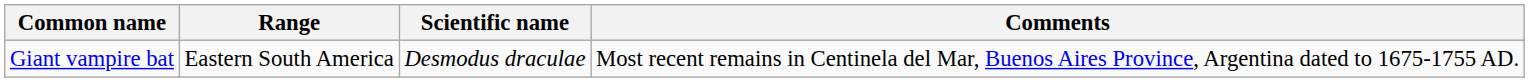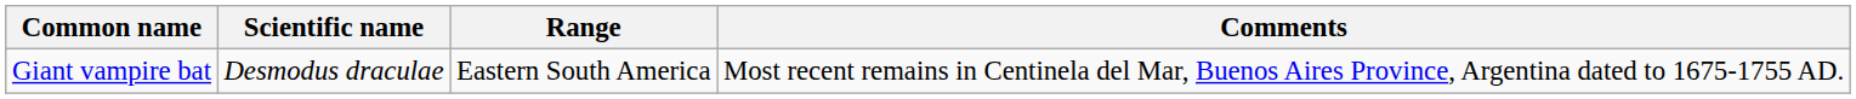columns swapped: Scientific name <-> Range
